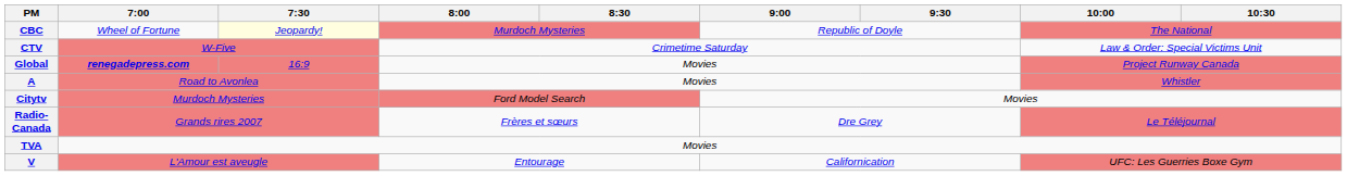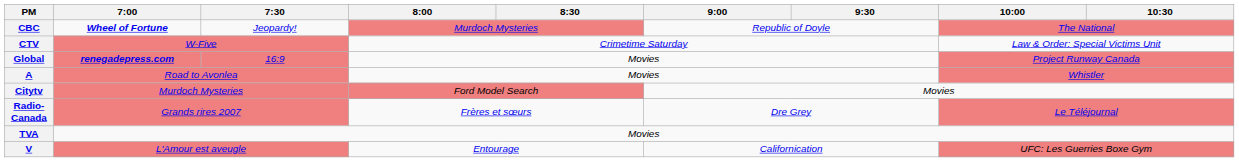CBC | 7:00: normal -> bold
CBC | 7:30: lightyellow background -> no background
